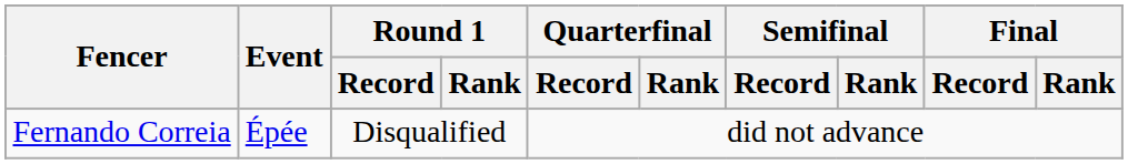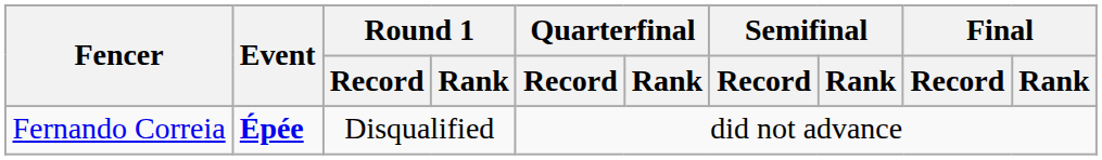Fernando Correia | Event: normal -> bold
